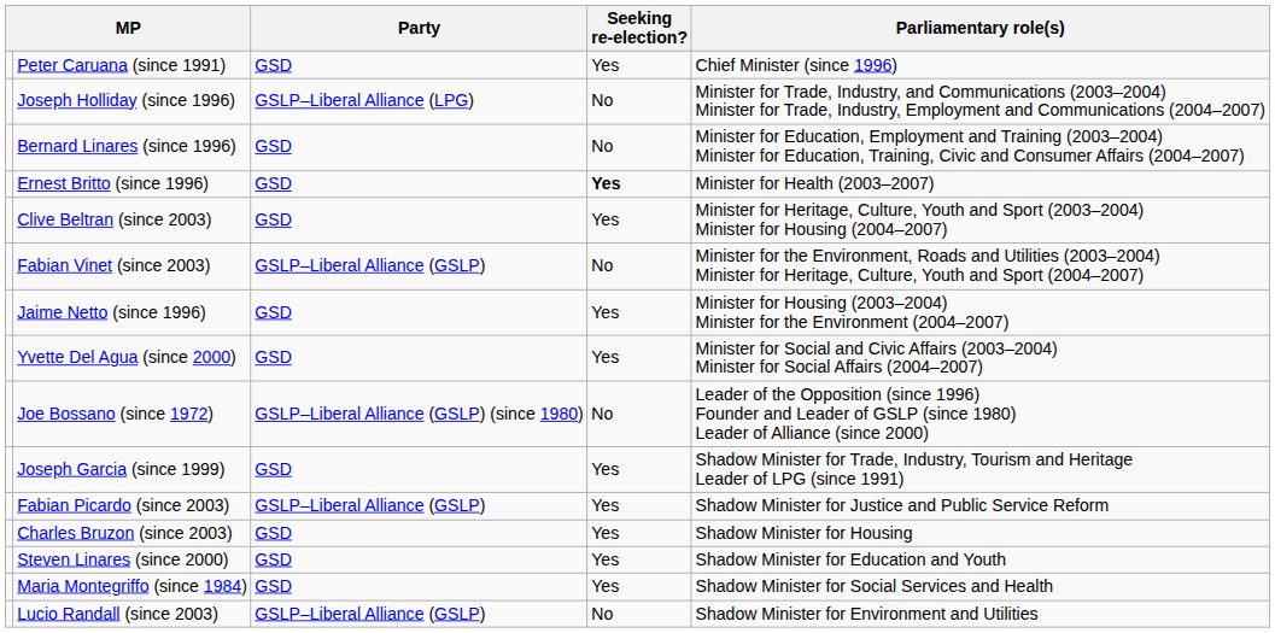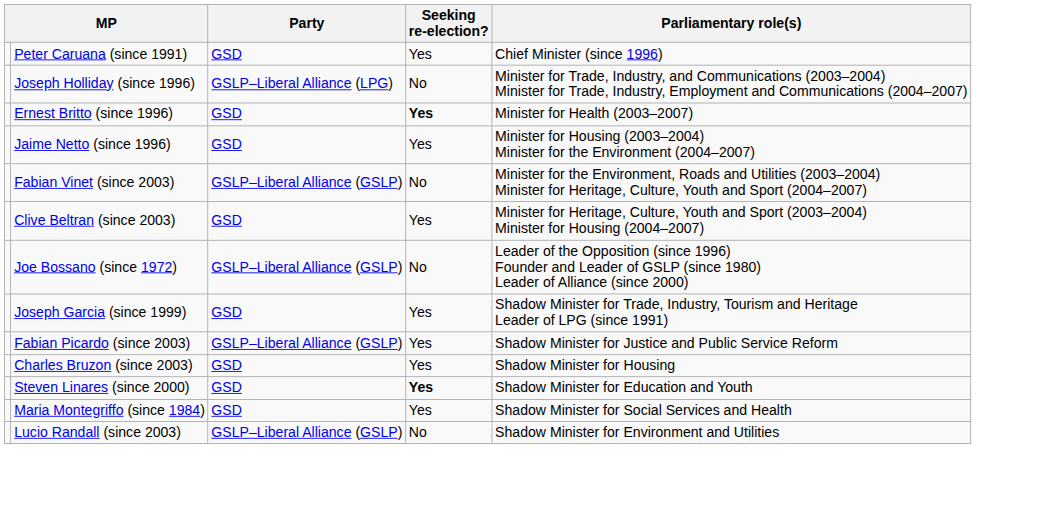- row: Bernard Linares (since 1996) | GSD | No | Minister for Education, Employment and Training (2003–2004) Minister for Education, Training, Civic and Consumer Affairs (2004–2007)
rows swapped: Jaime Netto (since 1996) <-> Clive Beltran (since 2003)
- row: Yvette Del Agua (since 2000) | GSD | Yes | Minister for Social and Civic Affairs (2003–2004) Minister for Social Affairs (2004–2007)
Joe Bossano (since 1972) | Party: GSLP–Liberal Alliance (GSLP) (since 1980) -> GSLP–Liberal Alliance (GSLP)
Steven Linares (since 2000) | Seeking re-election?: normal -> bold
